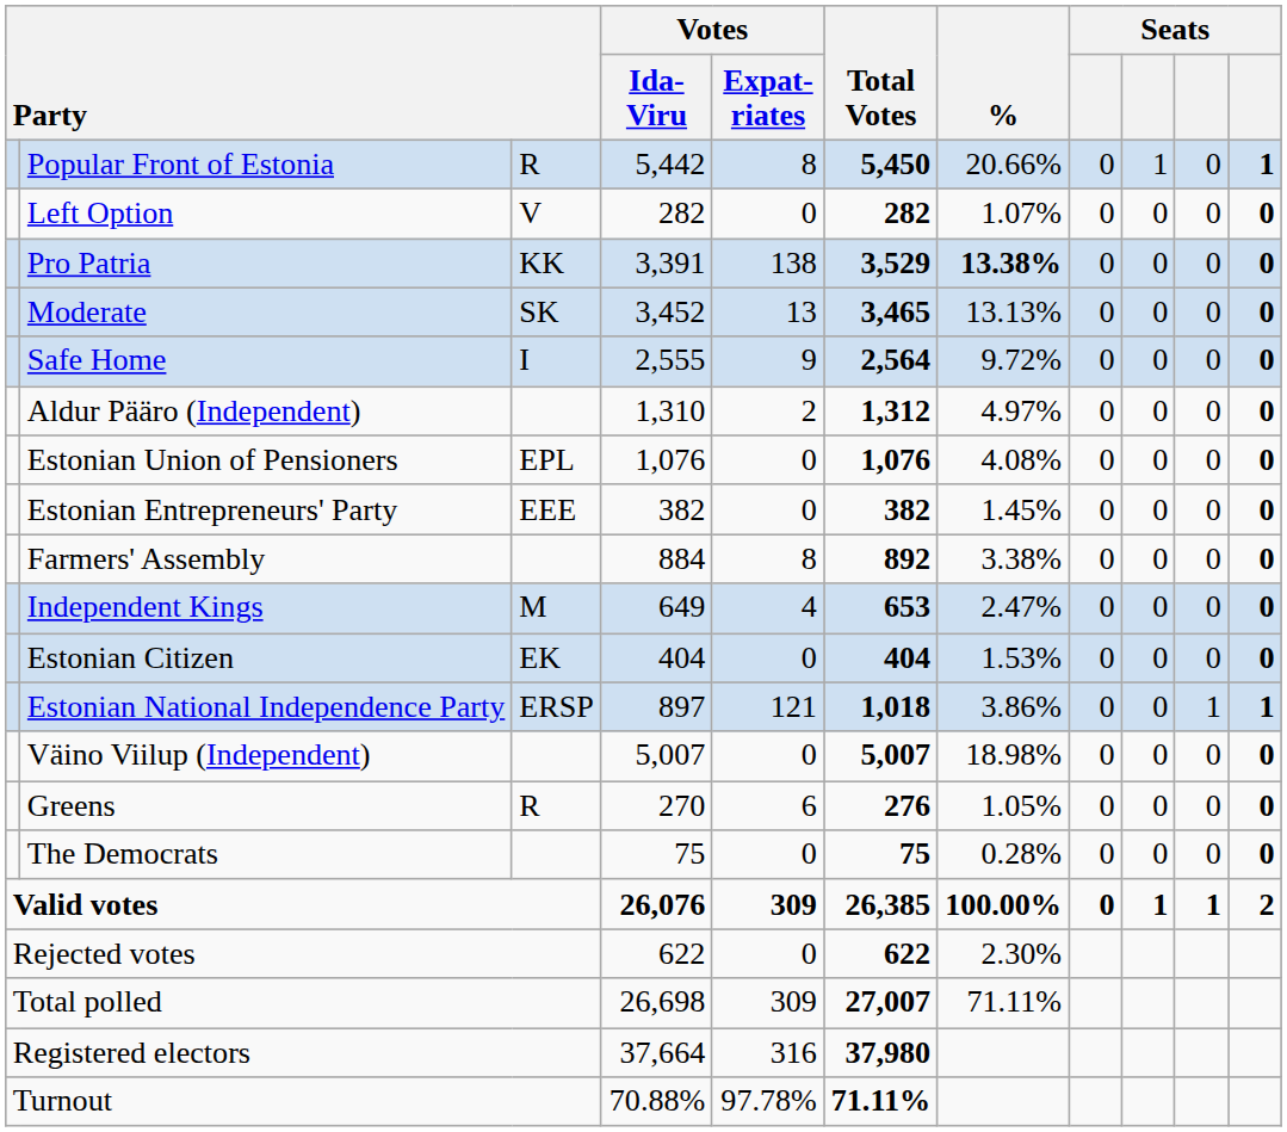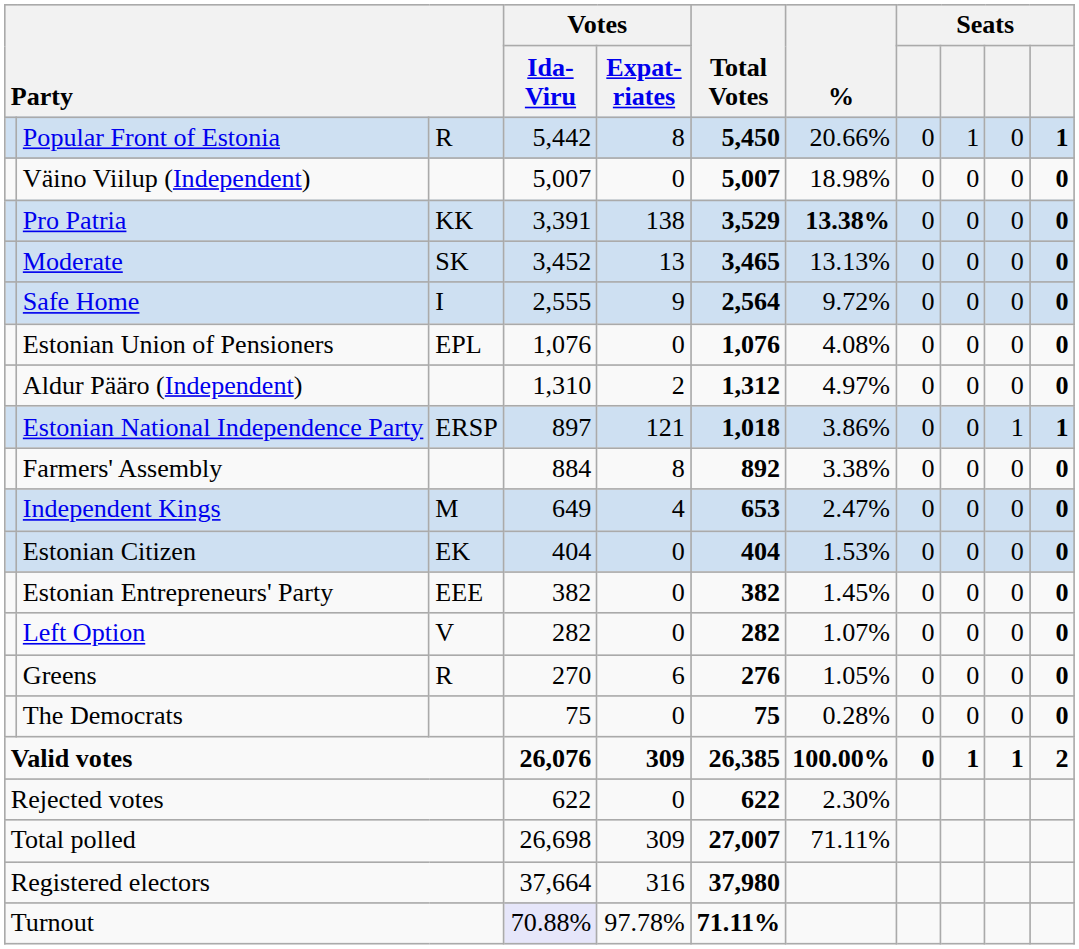rows swapped: Väino Viilup (Independent) <-> Left Option
rows swapped: Aldur Pääro (Independent) <-> Estonian Union of Pensioners
rows swapped: Estonian National Independence Party <-> Estonian Entrepreneurs' Party
Turnout | Votes / Ida- Viru: no background -> lavender background
